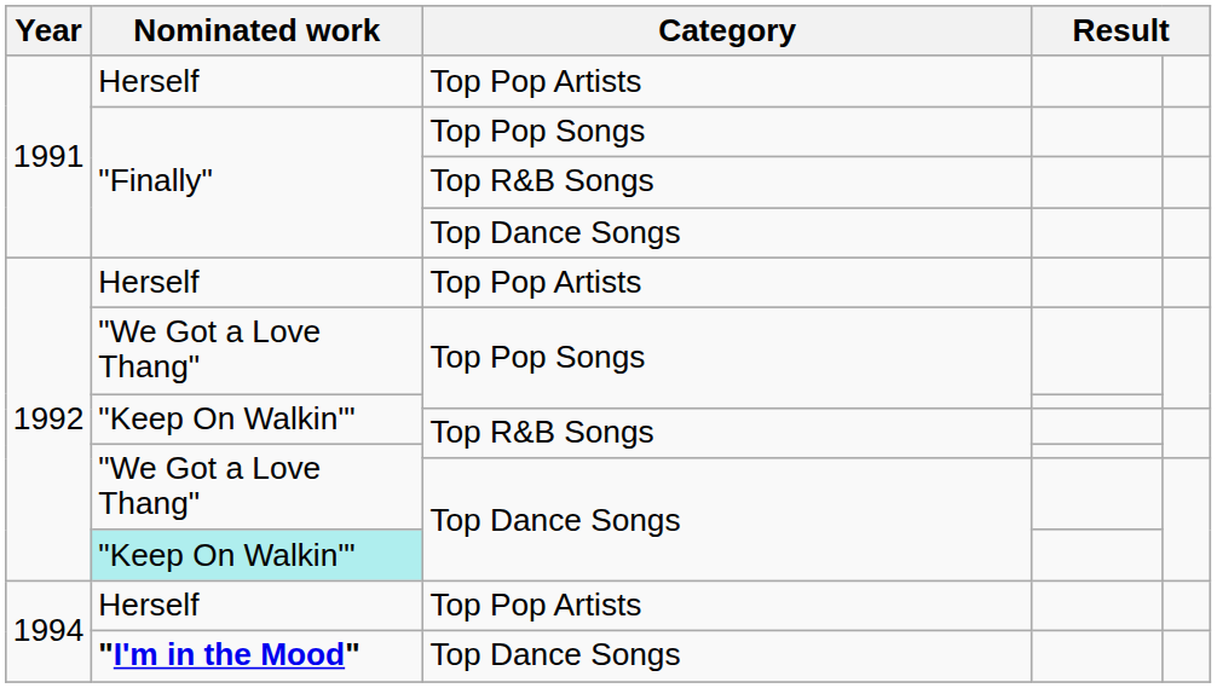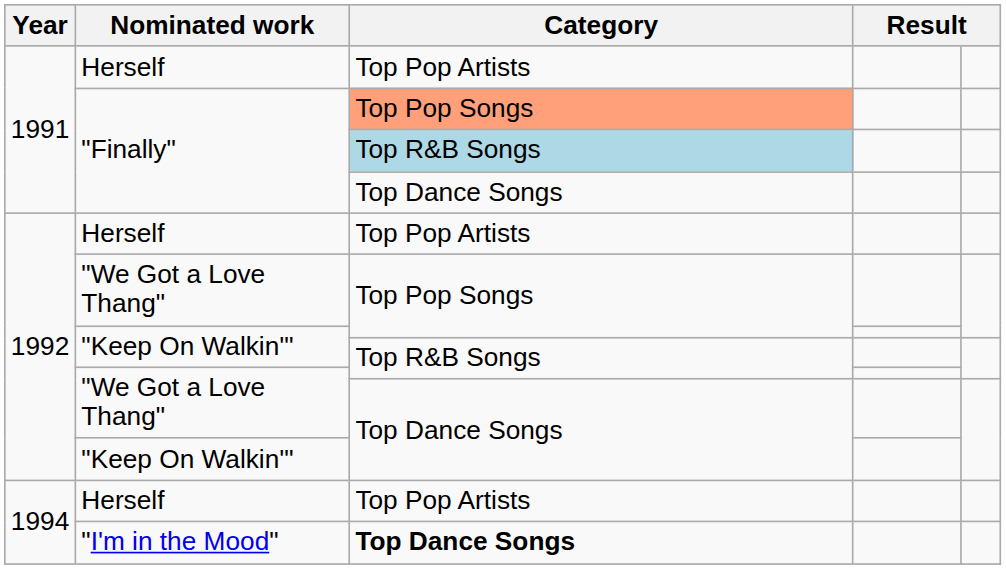"Finally" / Top Pop Songs | Category: no background -> lightsalmon background
"Finally" / Top R&B Songs | Category: no background -> lightblue background
"Keep On Walkin'" / Top Dance Songs | Nominated work: paleturquoise background -> no background
"I'm in the Mood" | Nominated work: bold -> normal
"I'm in the Mood" | Category: normal -> bold
